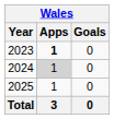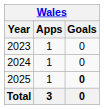2023 | Apps: bold -> normal
2024 | Apps: lightgrey background -> no background
2025 | Goals: normal -> bold
